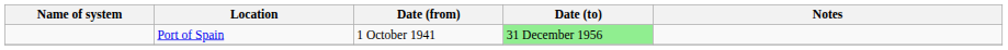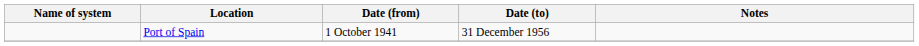Port of Spain | Date (to): lightgreen background -> no background
